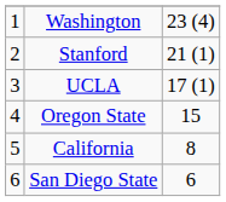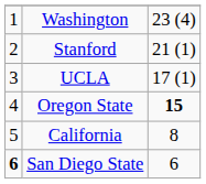Oregon State | column 3: normal -> bold
San Diego State | column 1: normal -> bold
